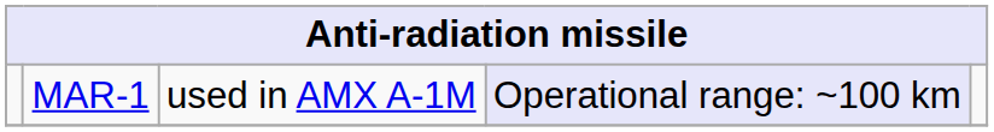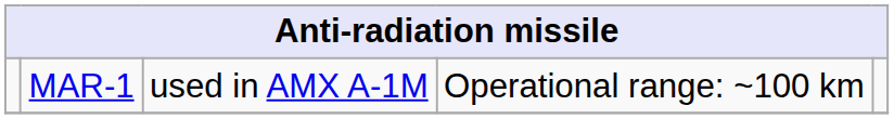MAR-1 | column 4: lavender background -> no background
